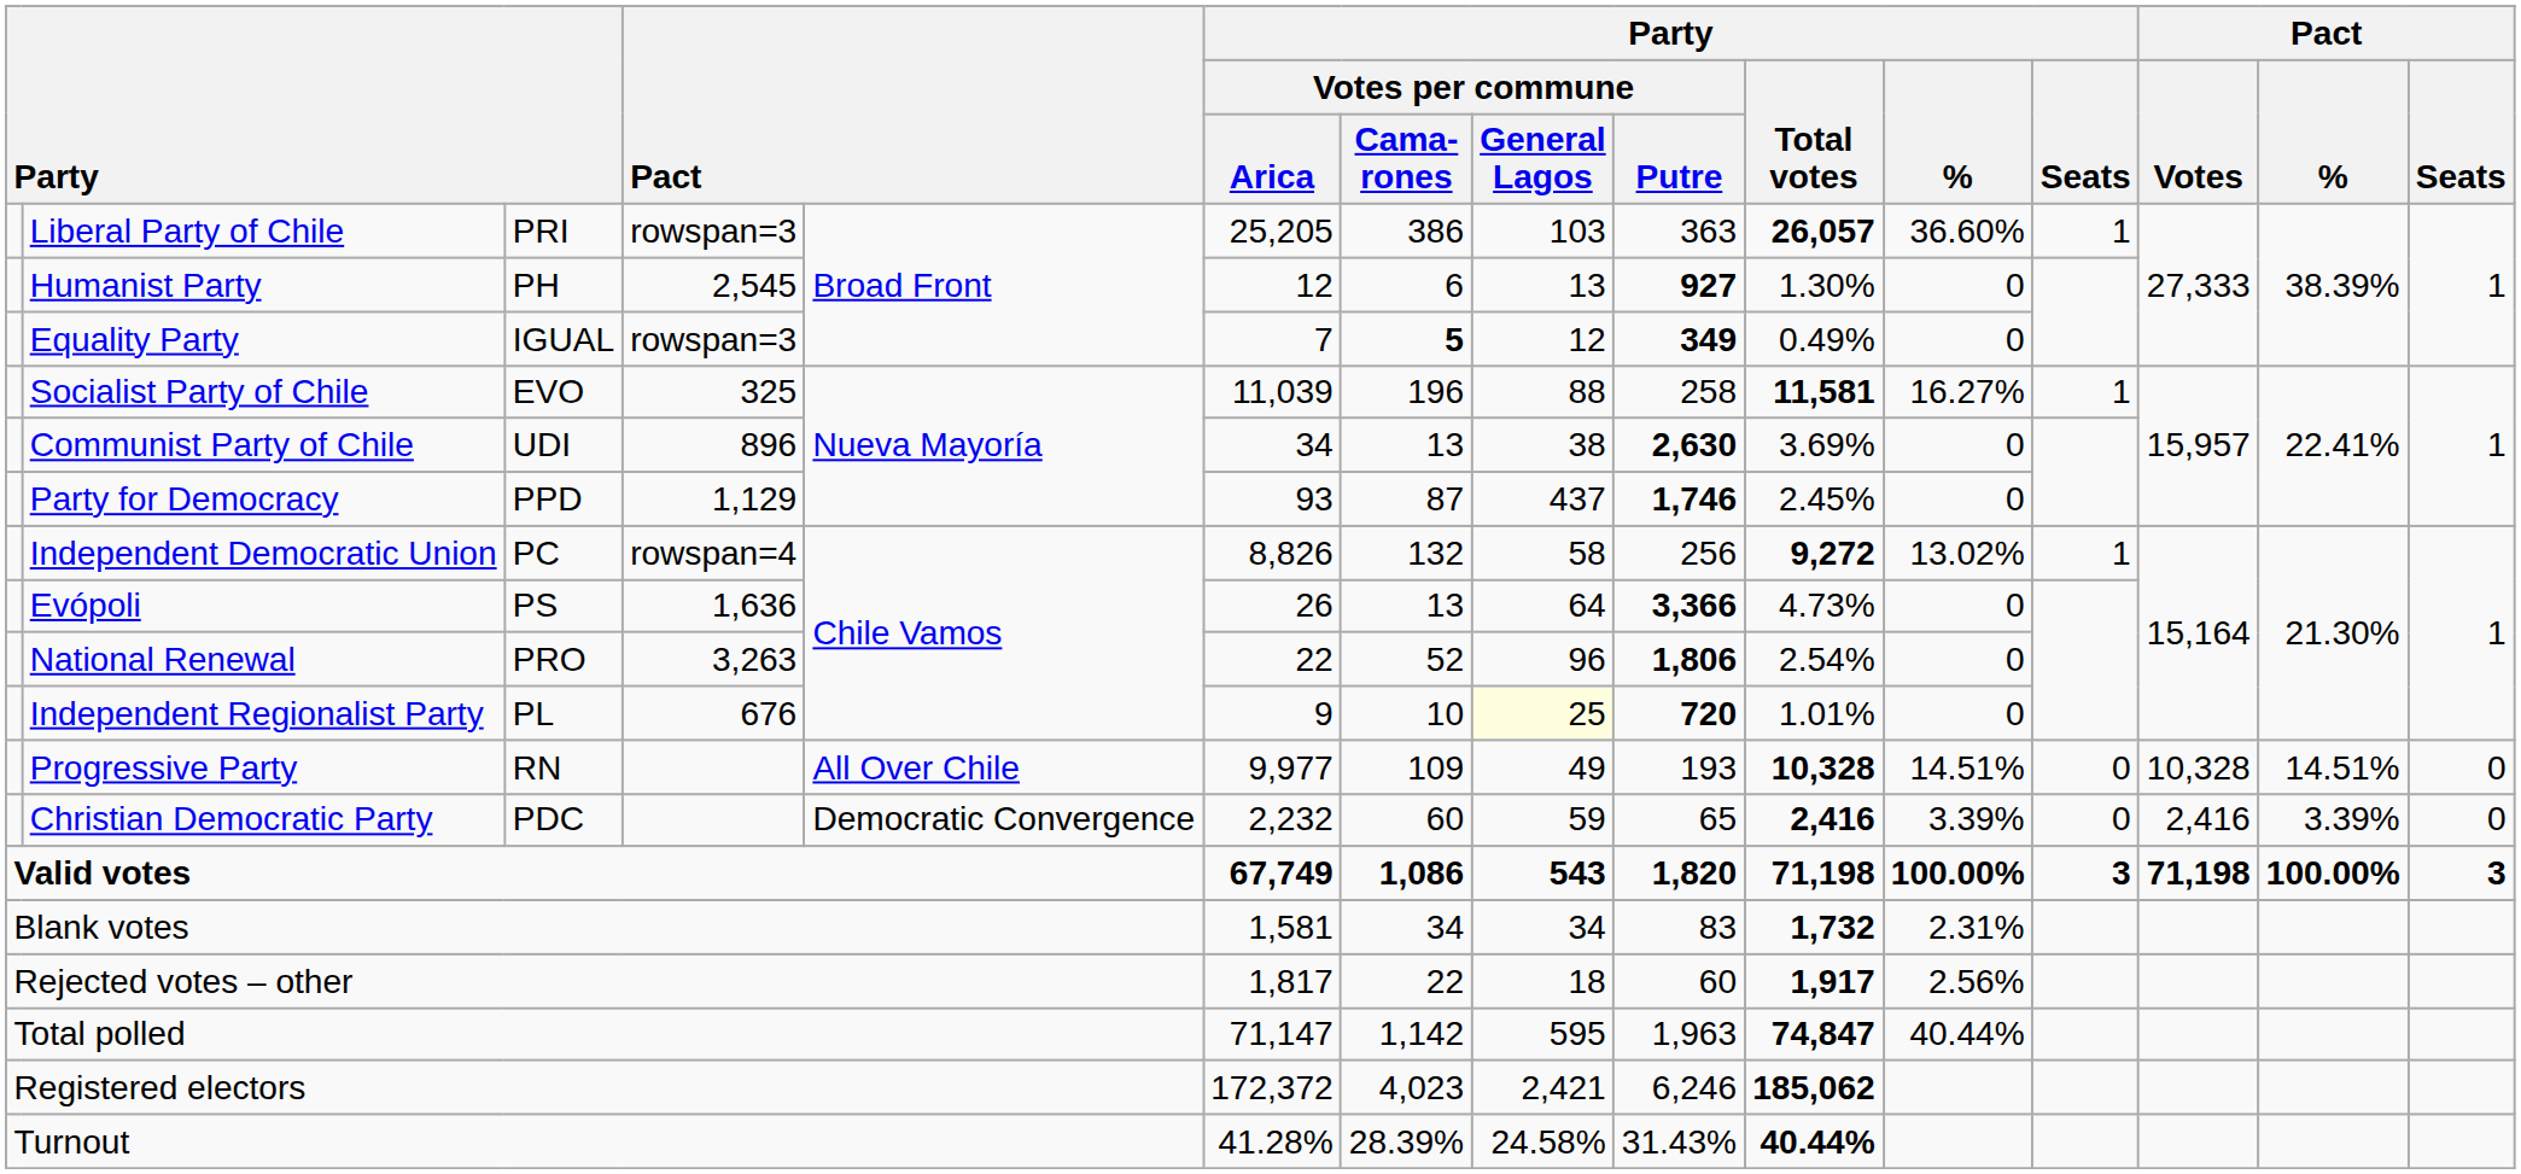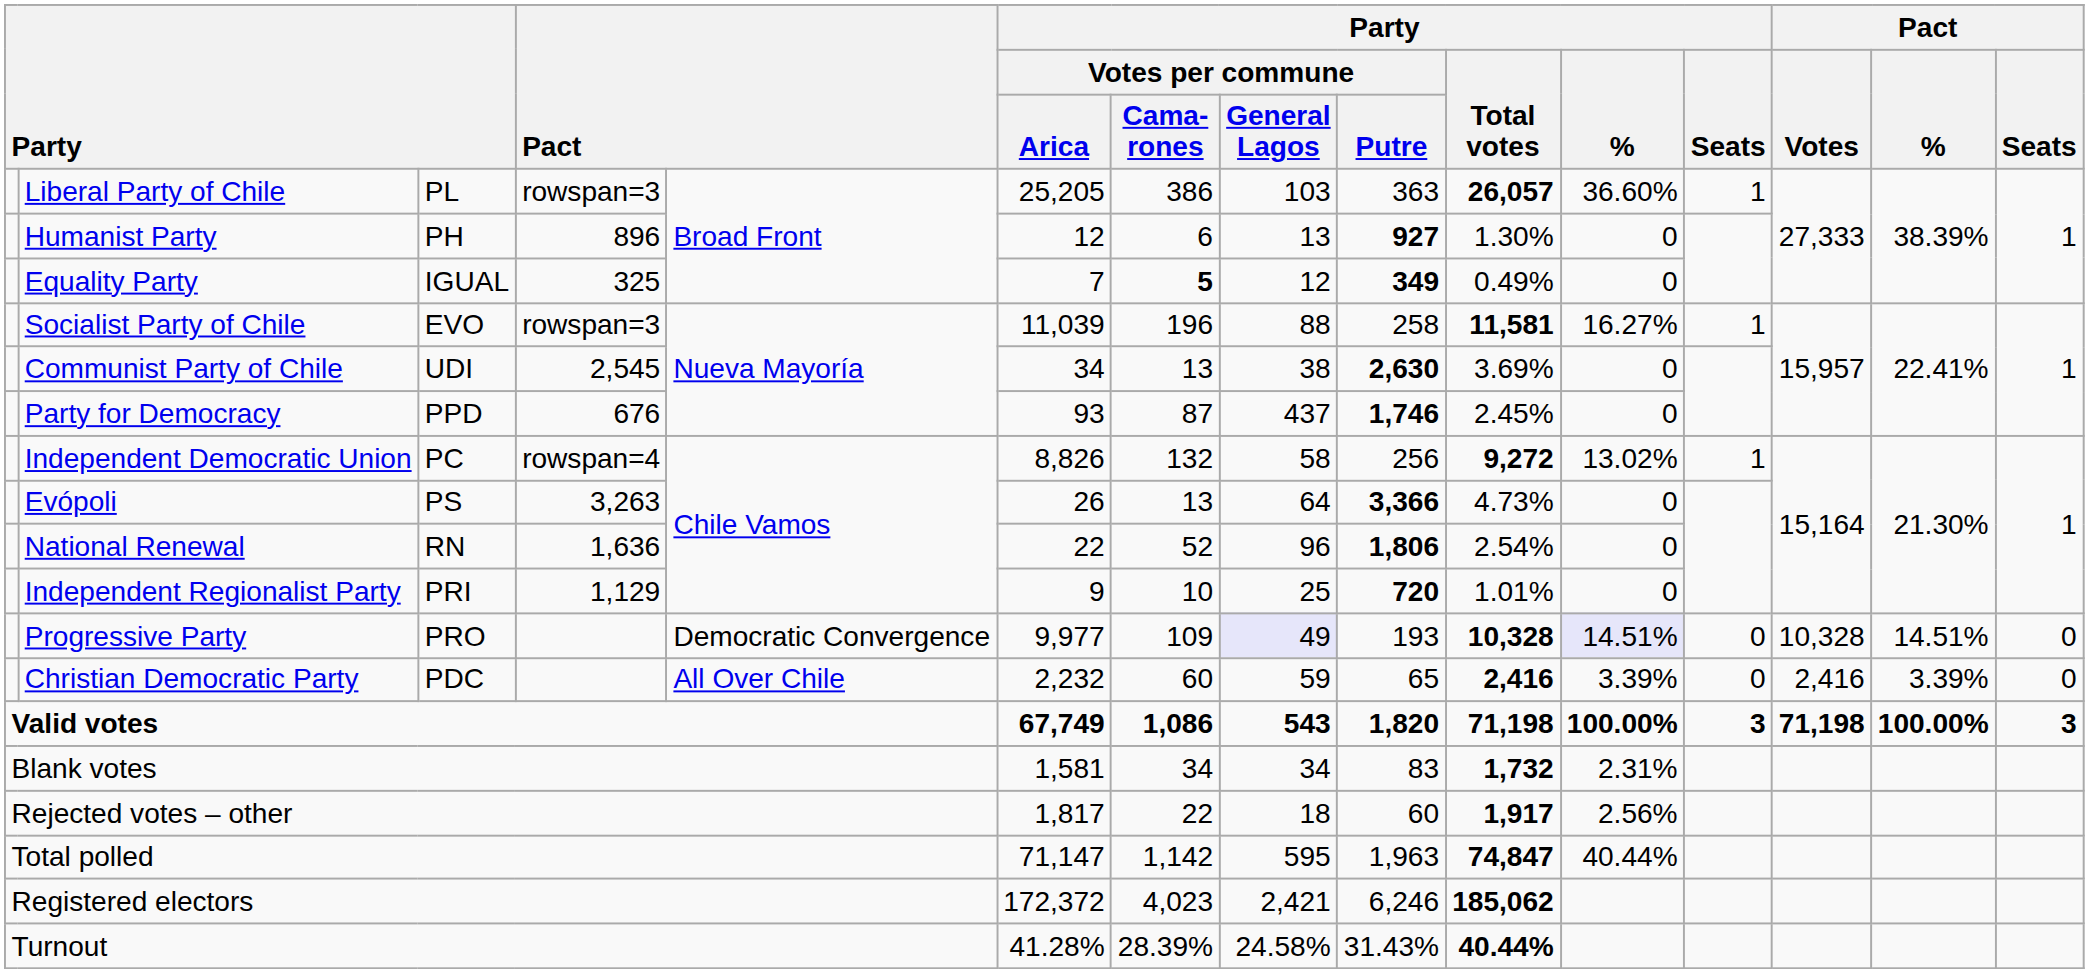Liberal Party of Chile | column 3: PRI -> PL
Humanist Party | column 4: 2,545 -> 896
Equality Party | column 4: rowspan=3 -> 325
Socialist Party of Chile | column 4: 325 -> rowspan=3
Communist Party of Chile | column 4: 896 -> 2,545
Party for Democracy | column 4: 1,129 -> 676
Evópoli | column 4: 1,636 -> 3,263
National Renewal | column 3: PRO -> RN
National Renewal | column 4: 3,263 -> 1,636
Independent Regionalist Party | column 3: PL -> PRI
Independent Regionalist Party | column 4: 676 -> 1,129
Independent Regionalist Party | Party / Votes per commune / General Lagos: lightyellow background -> no background
Progressive Party | column 3: RN -> PRO
Progressive Party | column 5: All Over Chile -> Democratic Convergence
Progressive Party | Party / Votes per commune / General Lagos: no background -> lavender background
Progressive Party | Party / %: no background -> lavender background
Christian Democratic Party | column 5: Democratic Convergence -> All Over Chile
